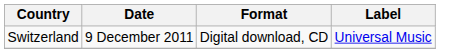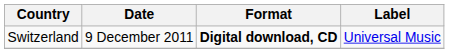Switzerland | Format: normal -> bold
